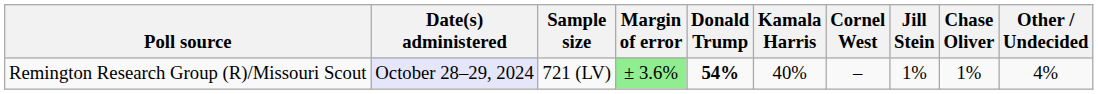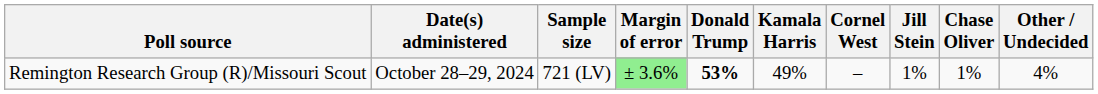Remington Research Group (R)/Missouri Scout | Date(s) administered: lavender background -> no background
Remington Research Group (R)/Missouri Scout | Donald Trump: 54% -> 53%
Remington Research Group (R)/Missouri Scout | Kamala Harris: 40% -> 49%
